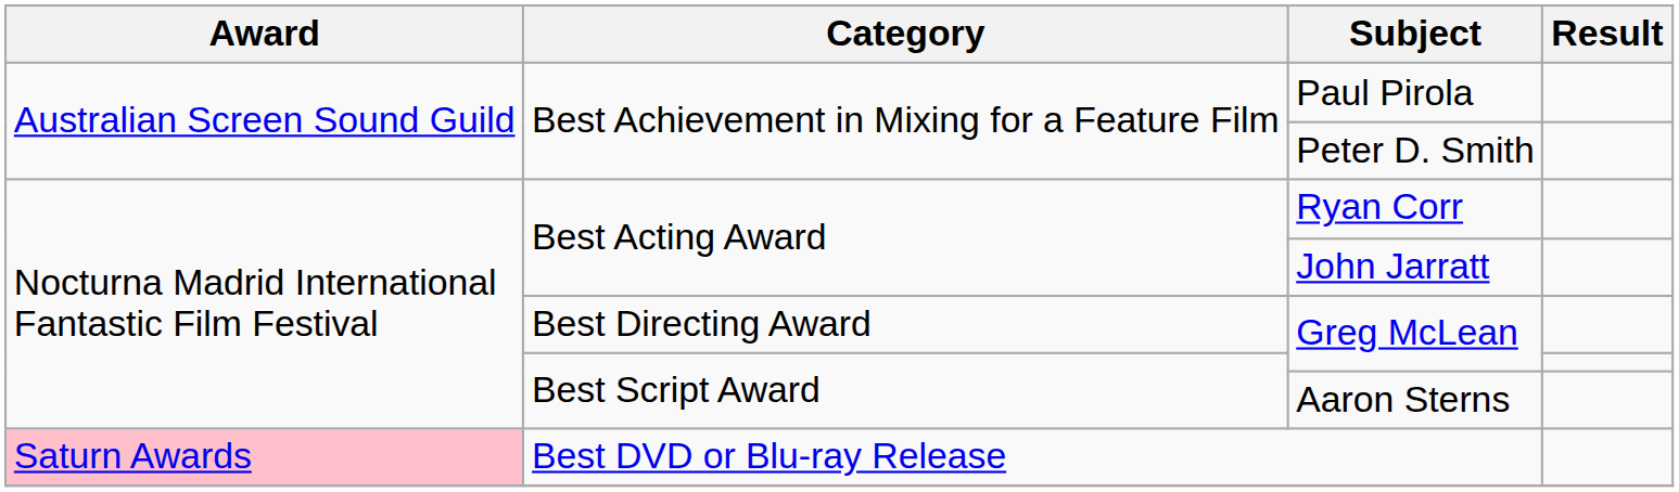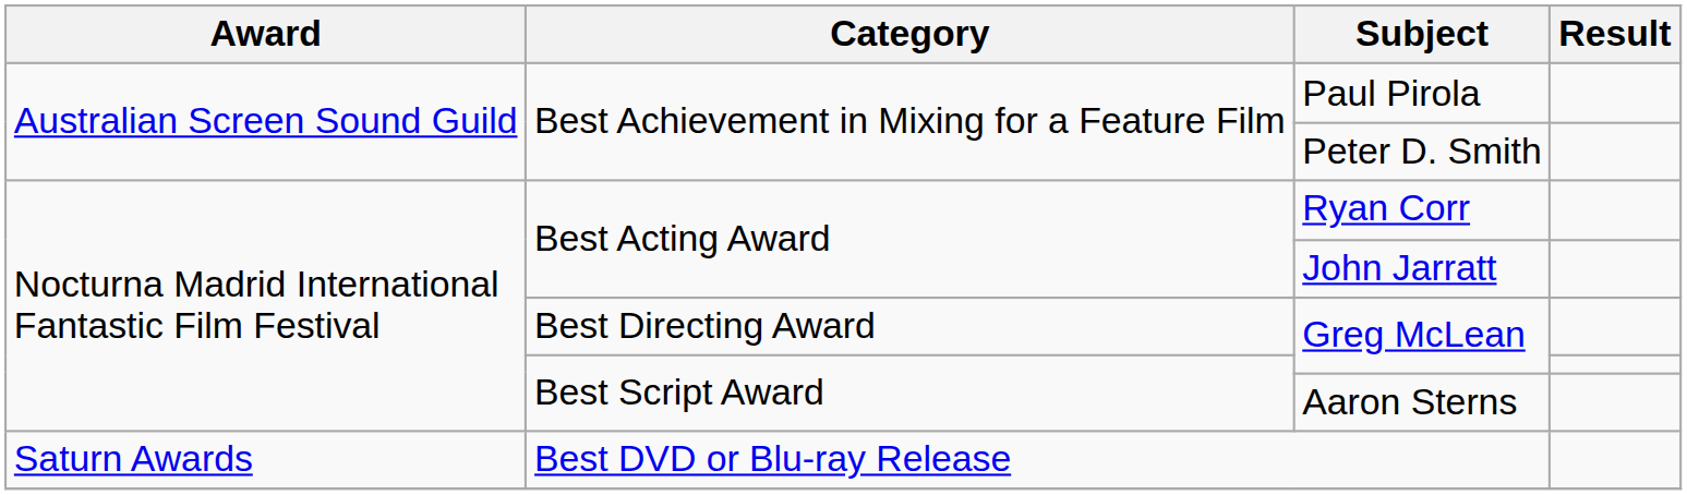Best DVD or Blu-ray Release | Award: pink background -> no background
